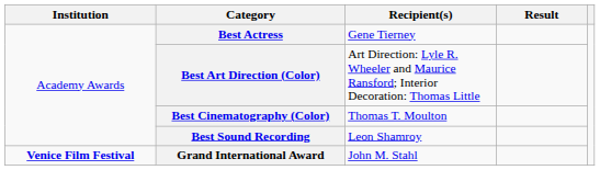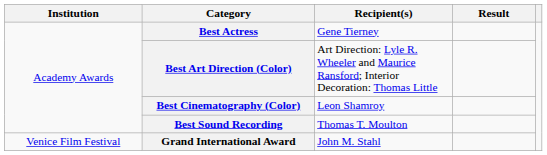Best Cinematography (Color) | Recipient(s): Thomas T. Moulton -> Leon Shamroy
Best Sound Recording | Recipient(s): Leon Shamroy -> Thomas T. Moulton
Grand International Award | Institution: bold -> normal
